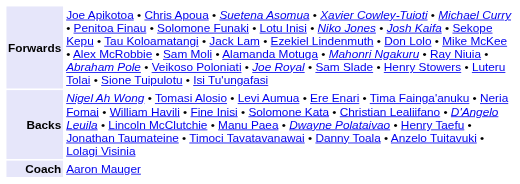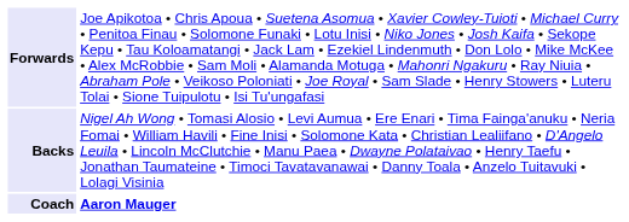Coach | column 2: normal -> bold
